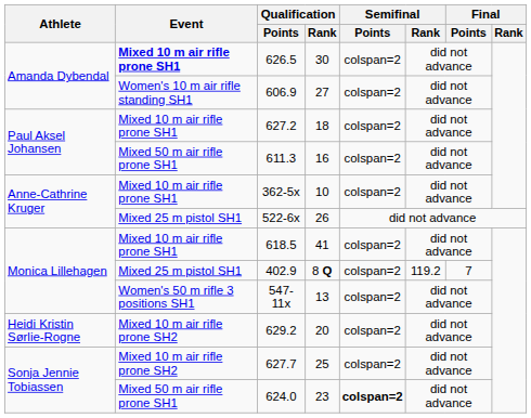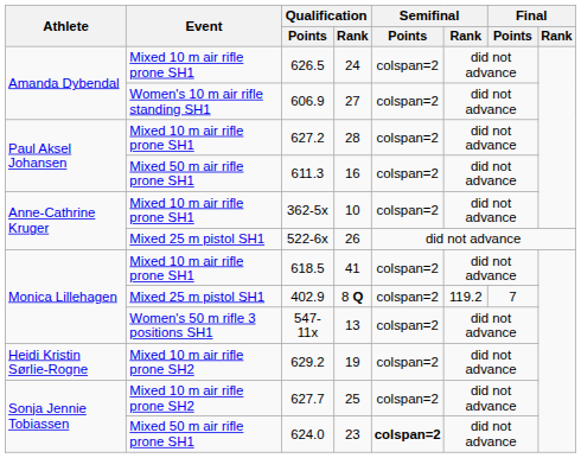626.5 | Event: bold -> normal
626.5 | Qualification / Rank: 30 -> 24
627.2 | Qualification / Rank: 18 -> 28
629.2 | Qualification / Rank: 20 -> 19
